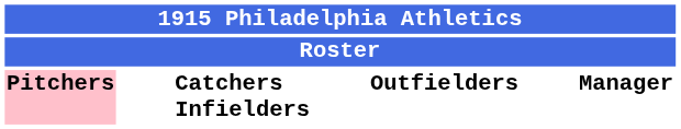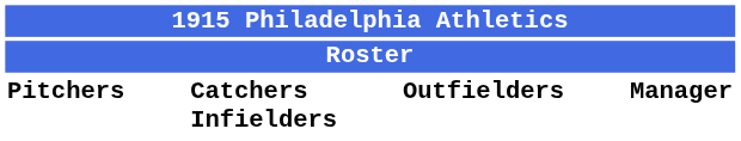Pitchers | column 1: pink background -> no background
